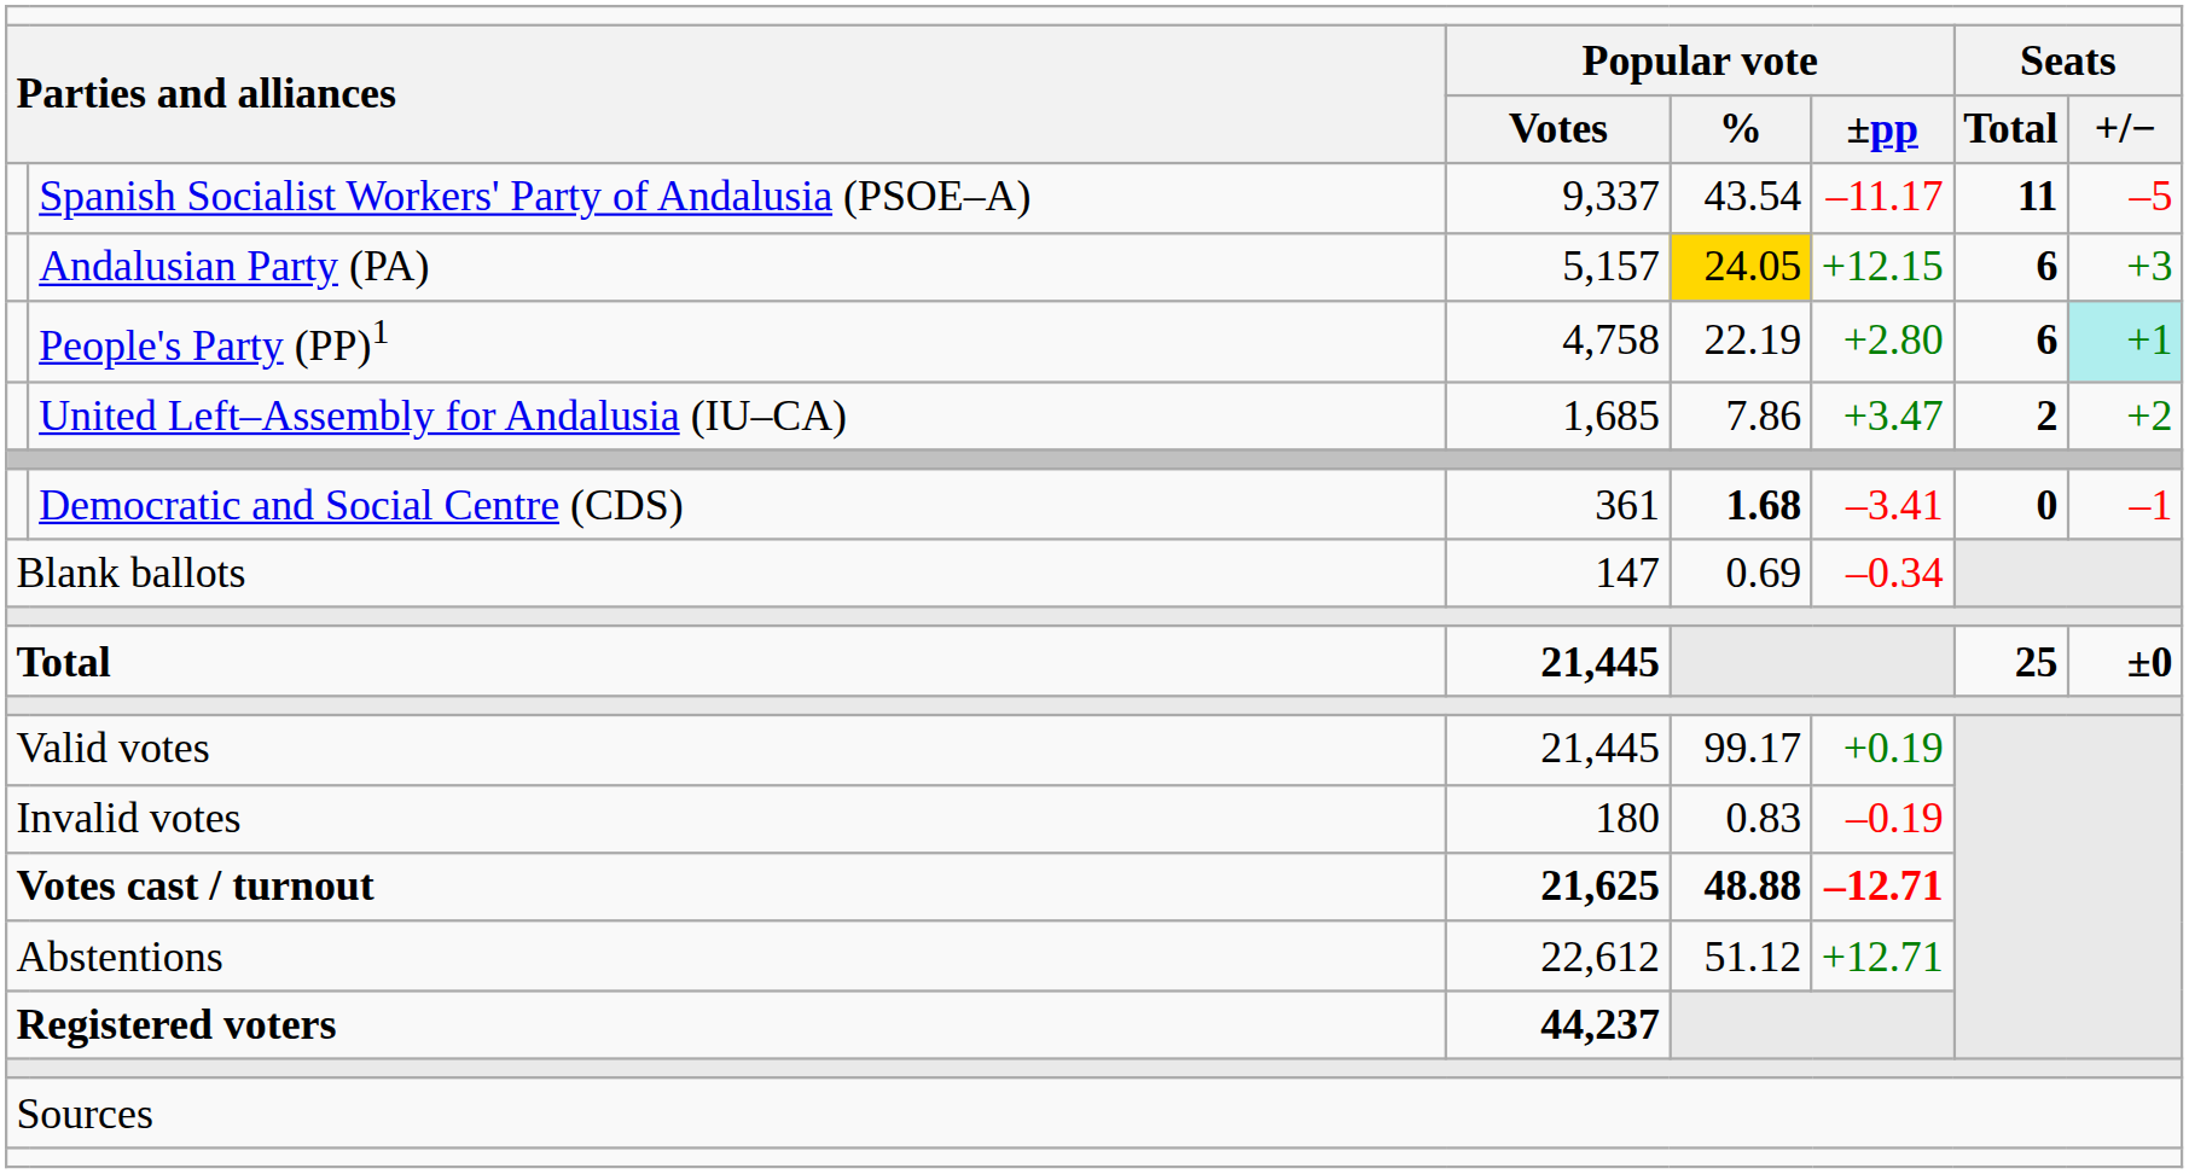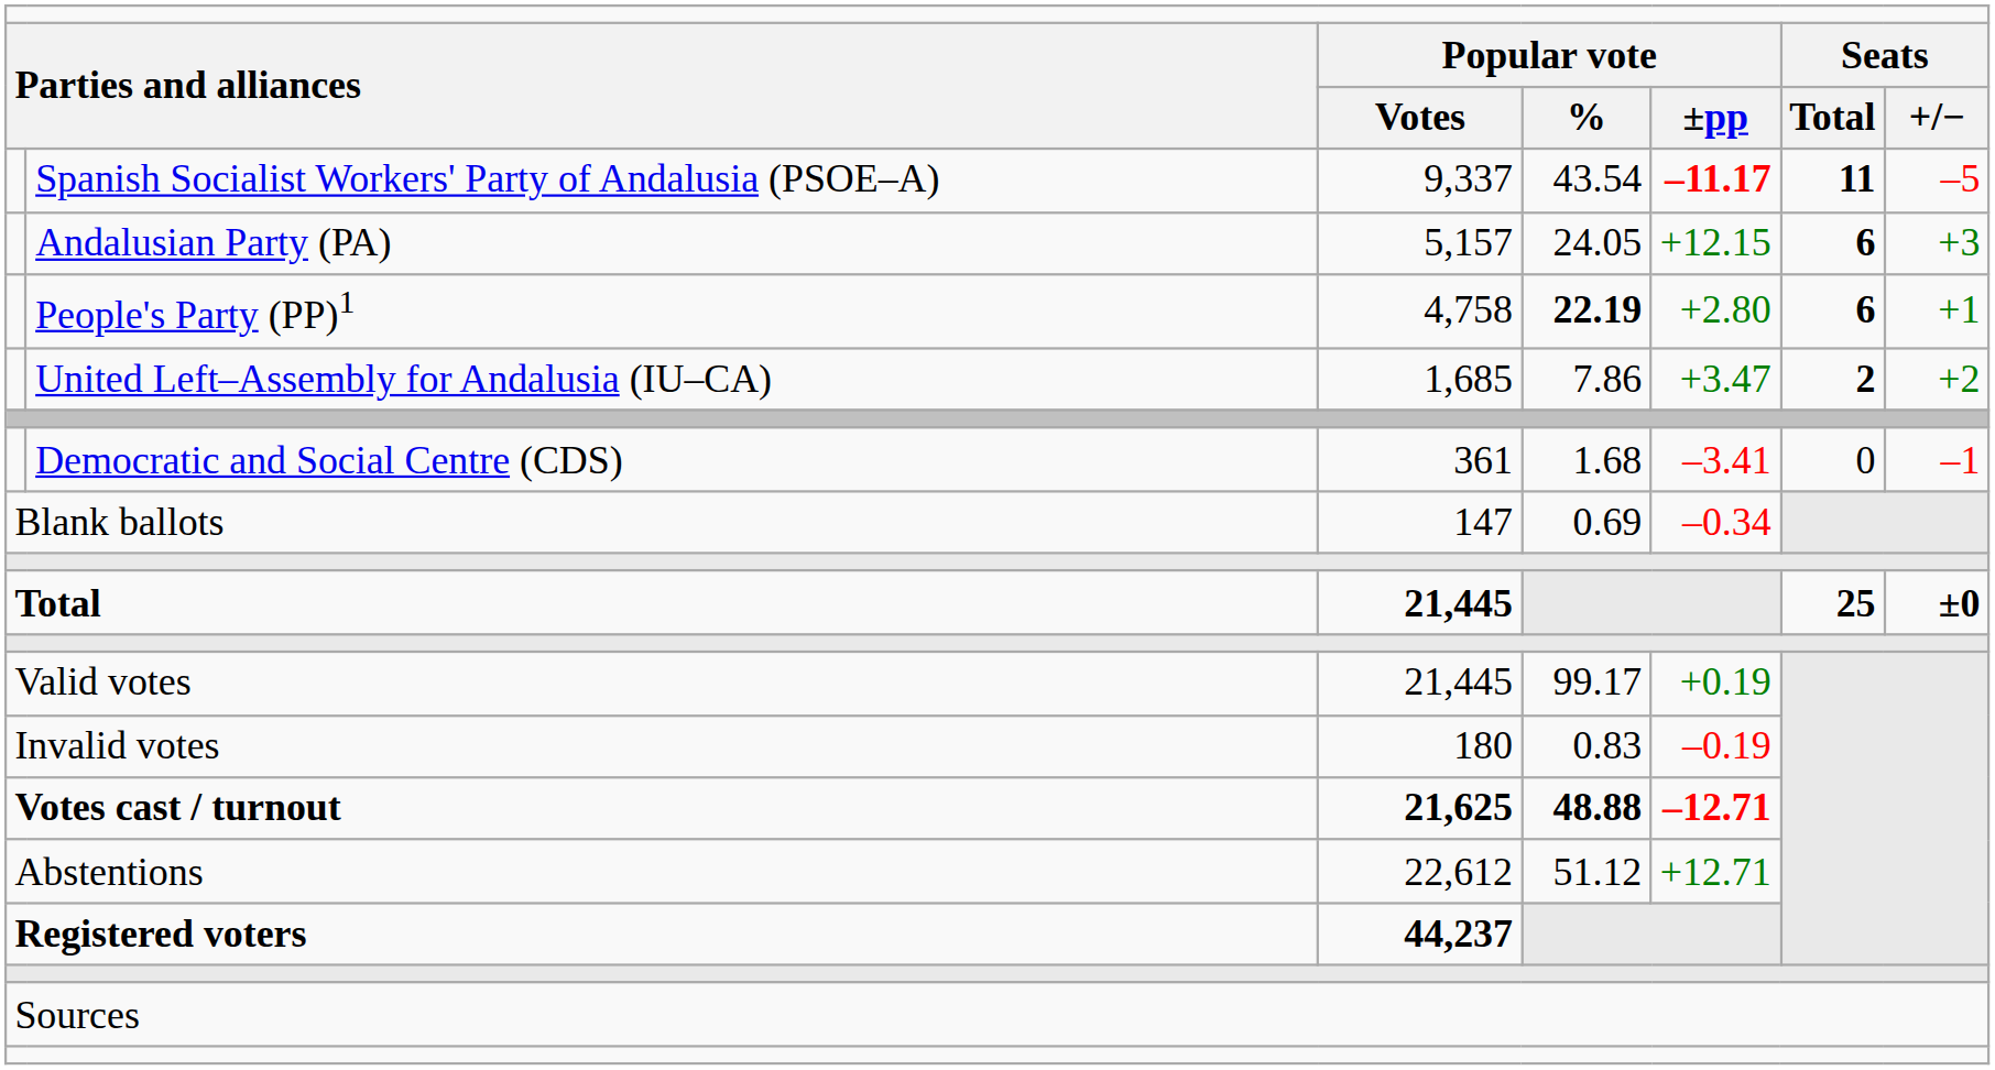Spanish Socialist Workers' Party of Andalusia (PSOE–A) | column 5: normal -> bold
Andalusian Party (PA) | column 4: gold background -> no background
People's Party (PP)1 | column 4: normal -> bold
People's Party (PP)1 | column 7: paleturquoise background -> no background
Democratic and Social Centre (CDS) | column 4: bold -> normal
Democratic and Social Centre (CDS) | column 6: bold -> normal
